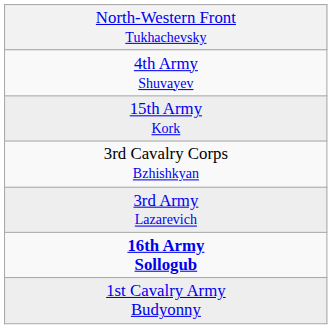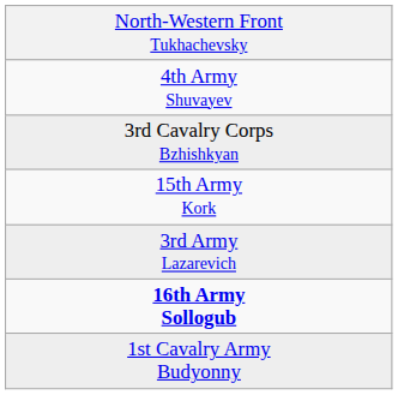row 3 | column 1: 15th Army Kork -> 3rd Cavalry Corps Bzhishkyan
row 4 | column 1: 3rd Cavalry Corps Bzhishkyan -> 15th Army Kork
